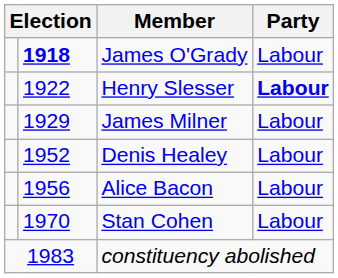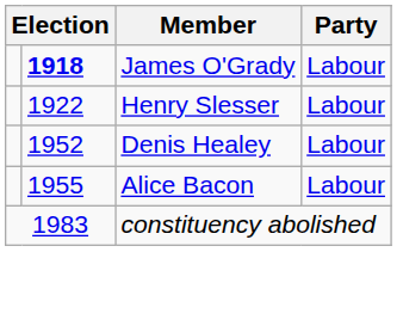Henry Slesser | Party: bold -> normal
- row: 1929 | James Milner | Labour
Alice Bacon | column 2: 1956 -> 1955
- row: 1970 | Stan Cohen | Labour
